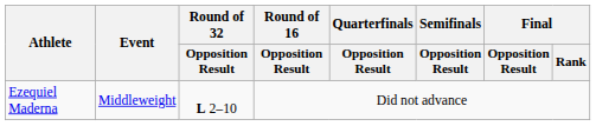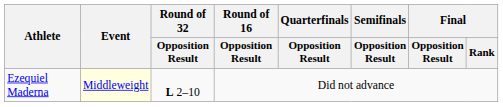Ezequiel Maderna | Event: no background -> lightyellow background
